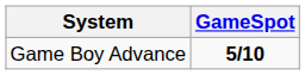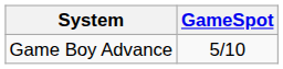Game Boy Advance | GameSpot: bold -> normal
